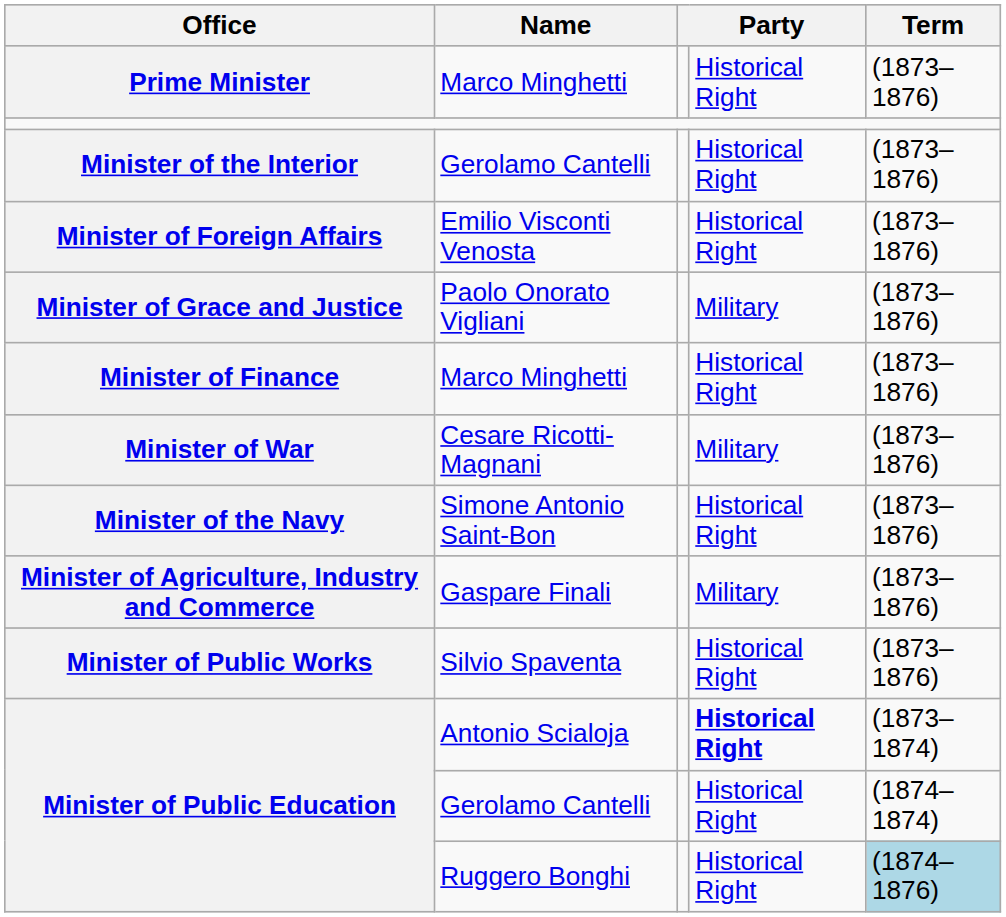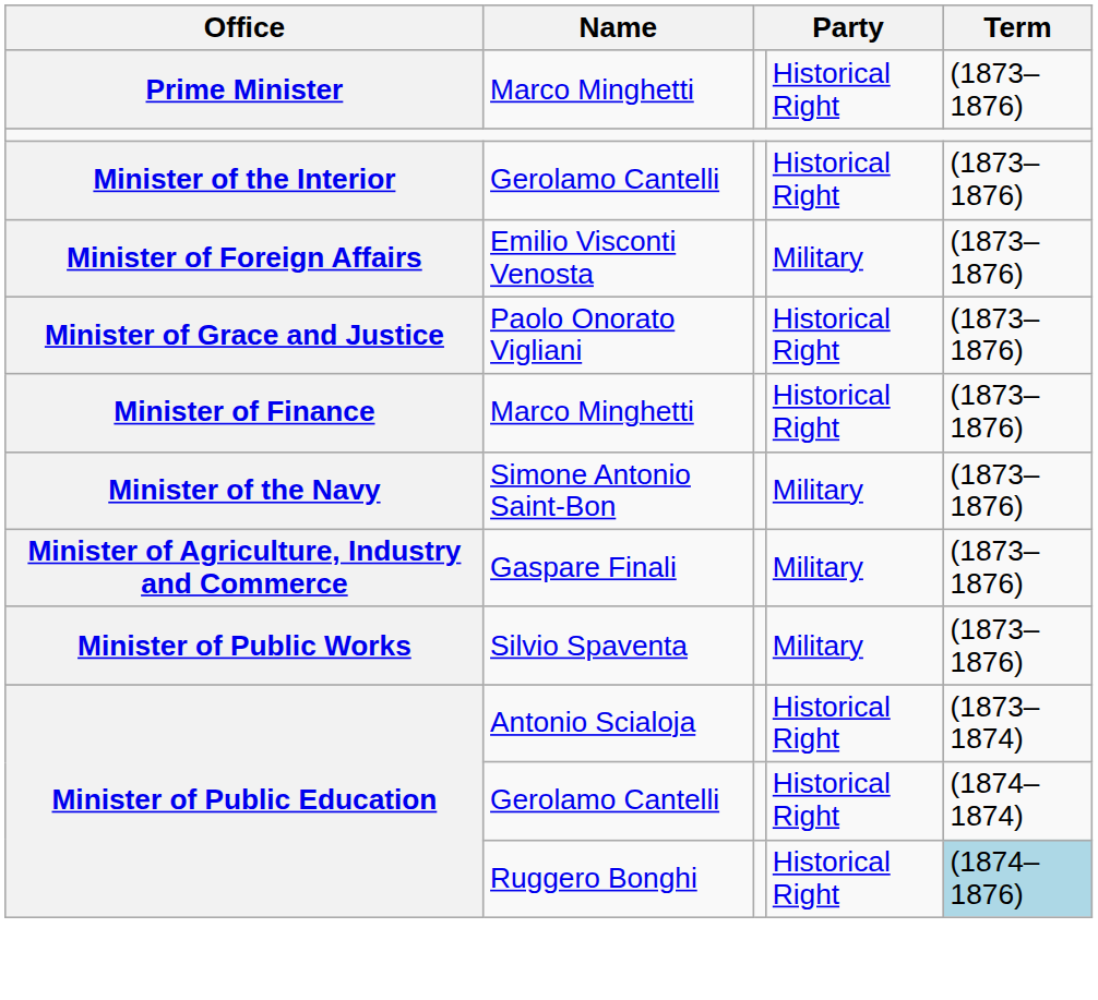Minister of Foreign Affairs | column 4: Historical Right -> Military
Minister of Grace and Justice | column 4: Military -> Historical Right
- row: Minister of War | Cesare Ricotti-Magnani | Military | (1873–1876)
Minister of the Navy | column 4: Historical Right -> Military
Minister of Public Works | column 4: Historical Right -> Military
Minister of Public Education / Antonio Scialoja | column 4: bold -> normal
